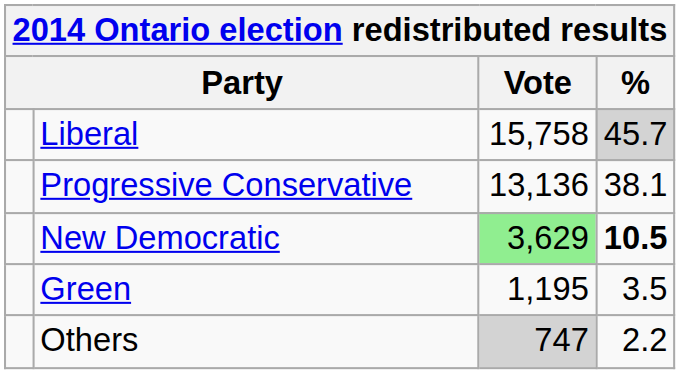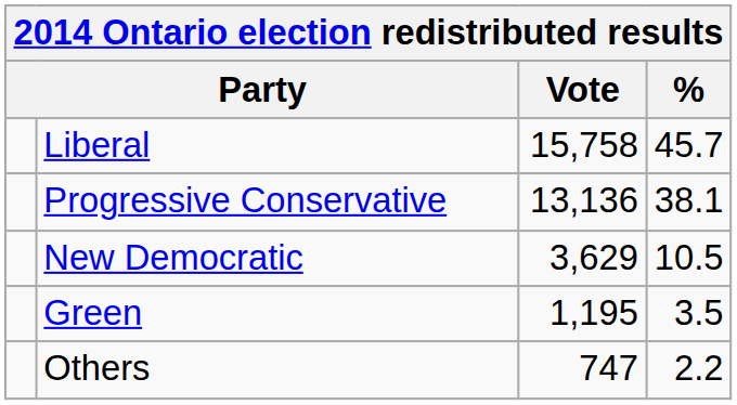Liberal | %: lightgrey background -> no background
New Democratic | Vote: lightgreen background -> no background
New Democratic | %: bold -> normal
Others | Vote: lightgrey background -> no background
